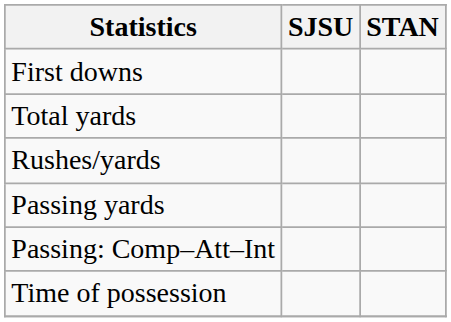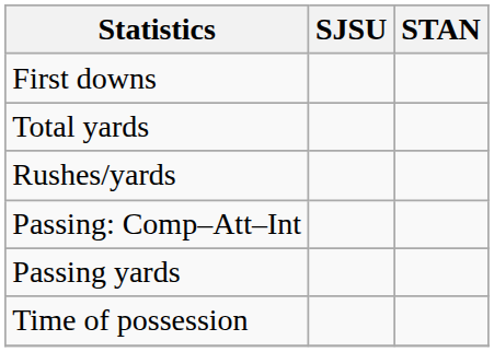rows swapped: Passing yards <-> Passing: Comp–Att–Int
